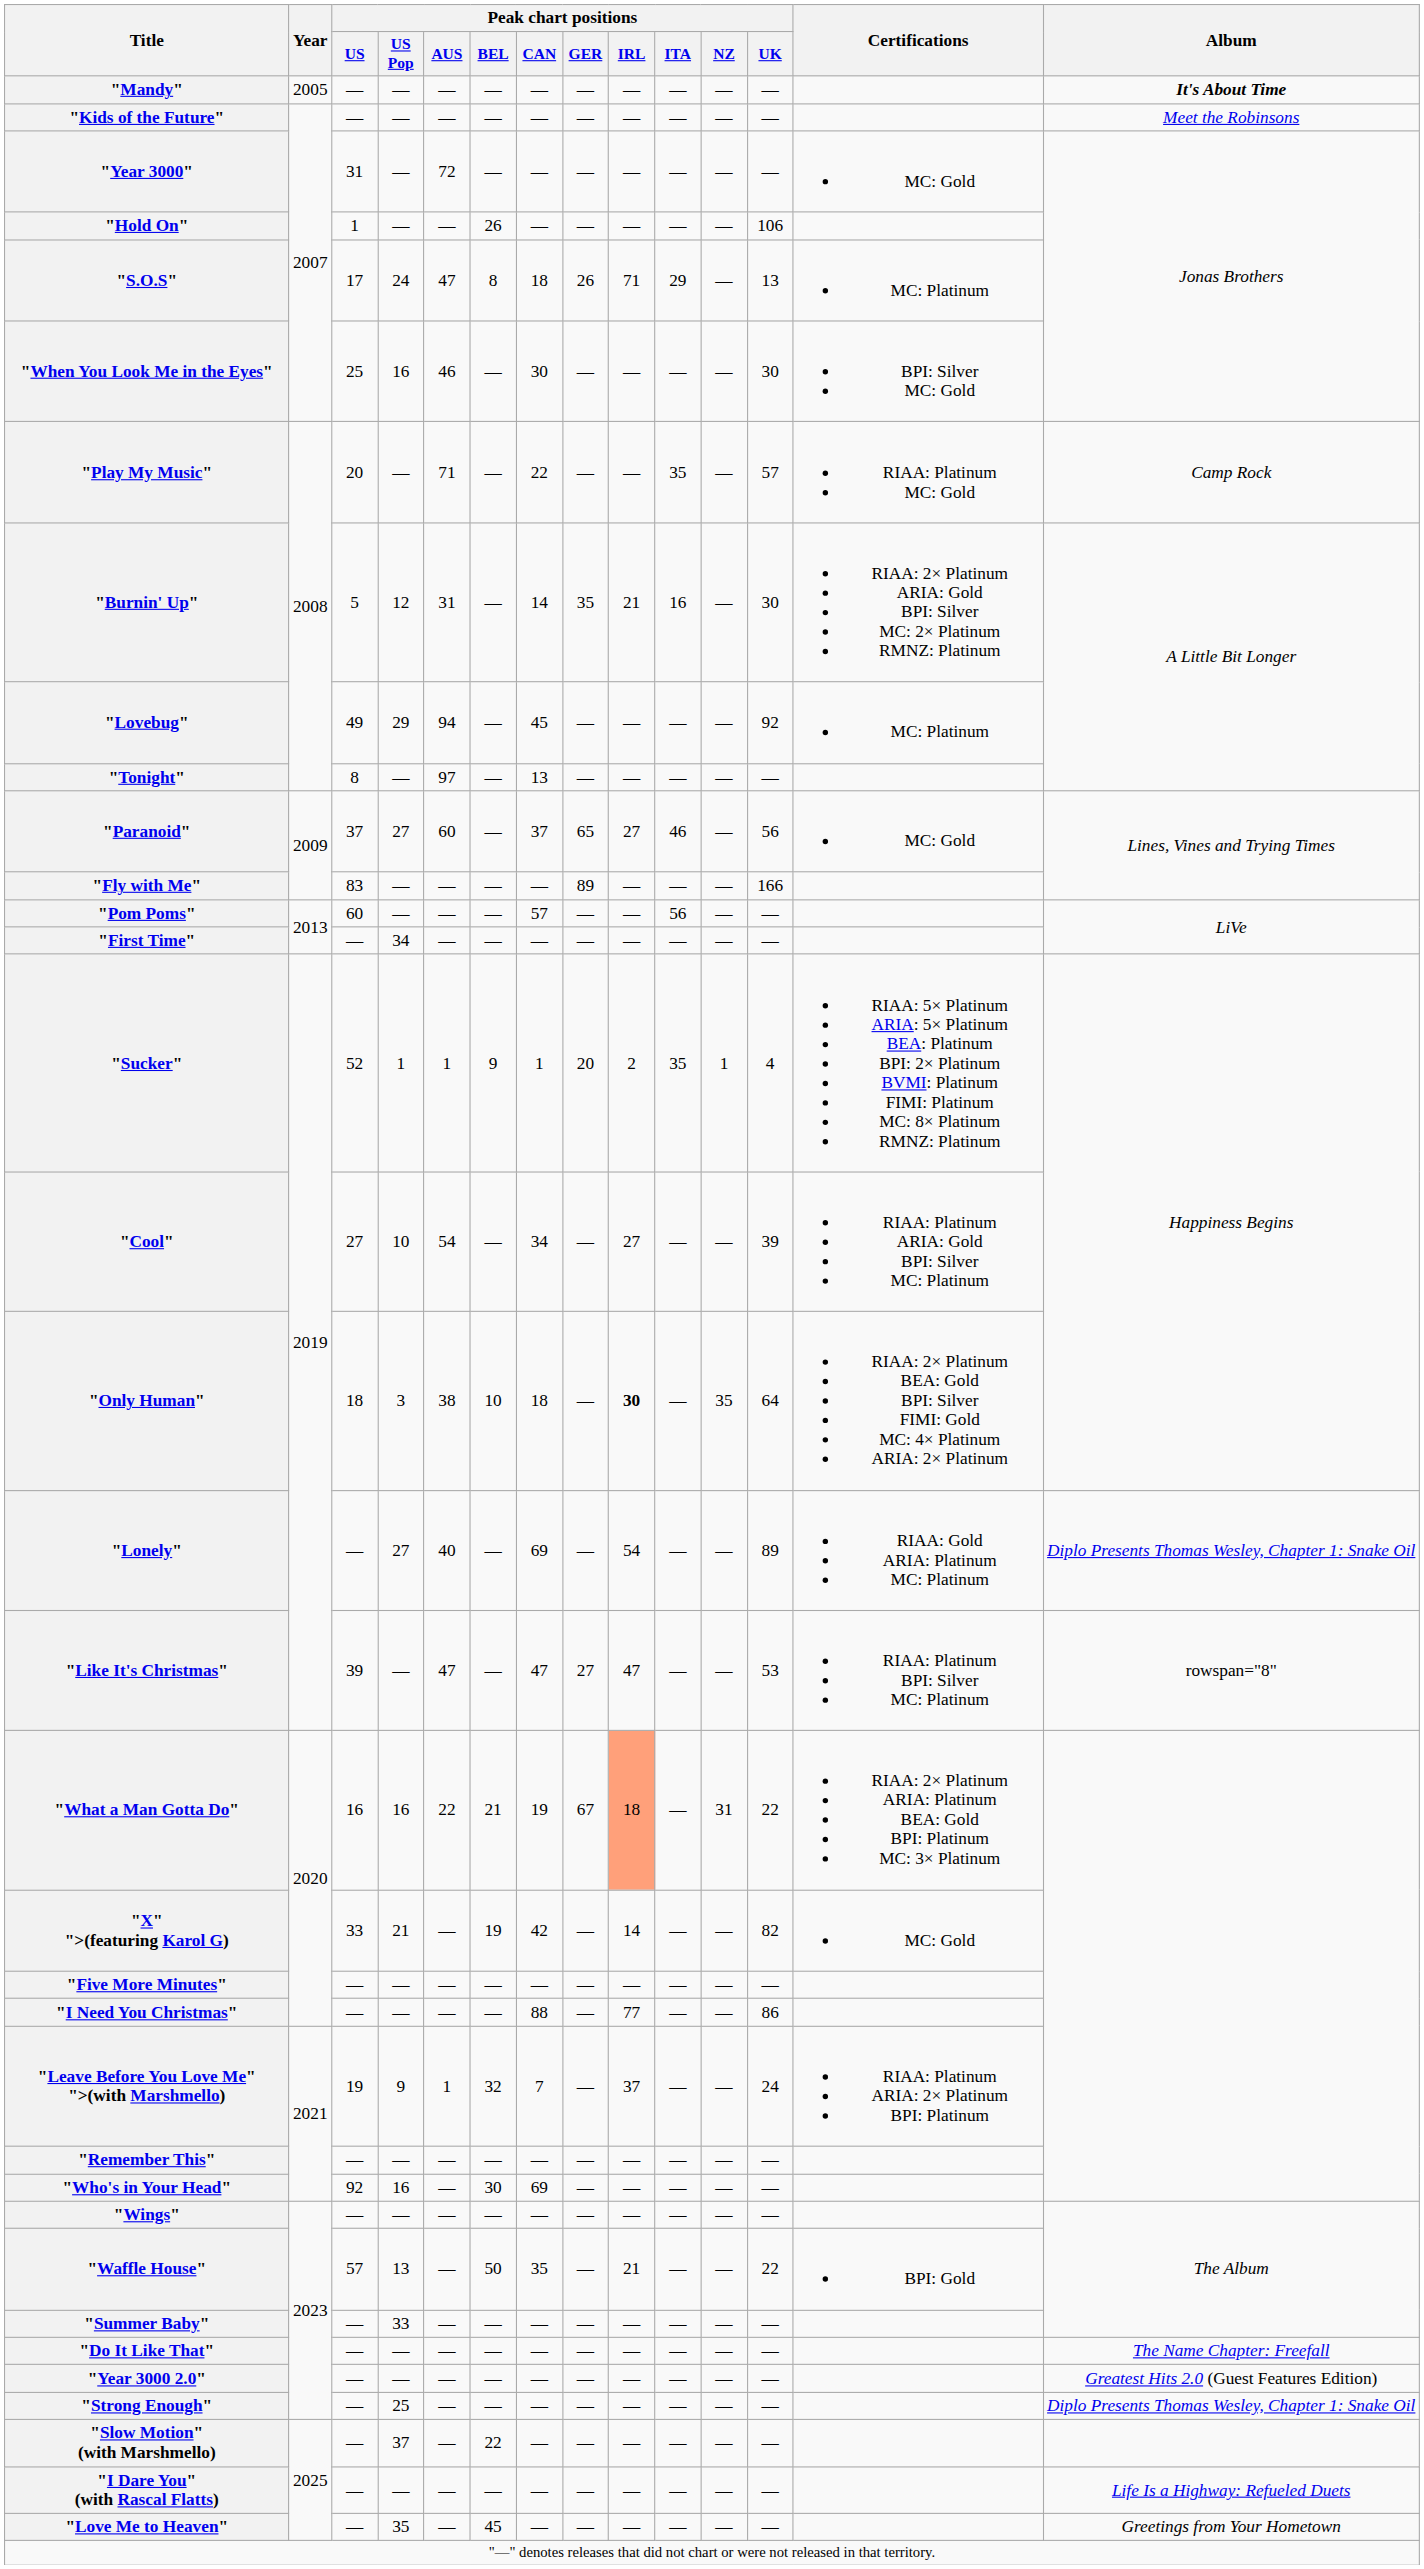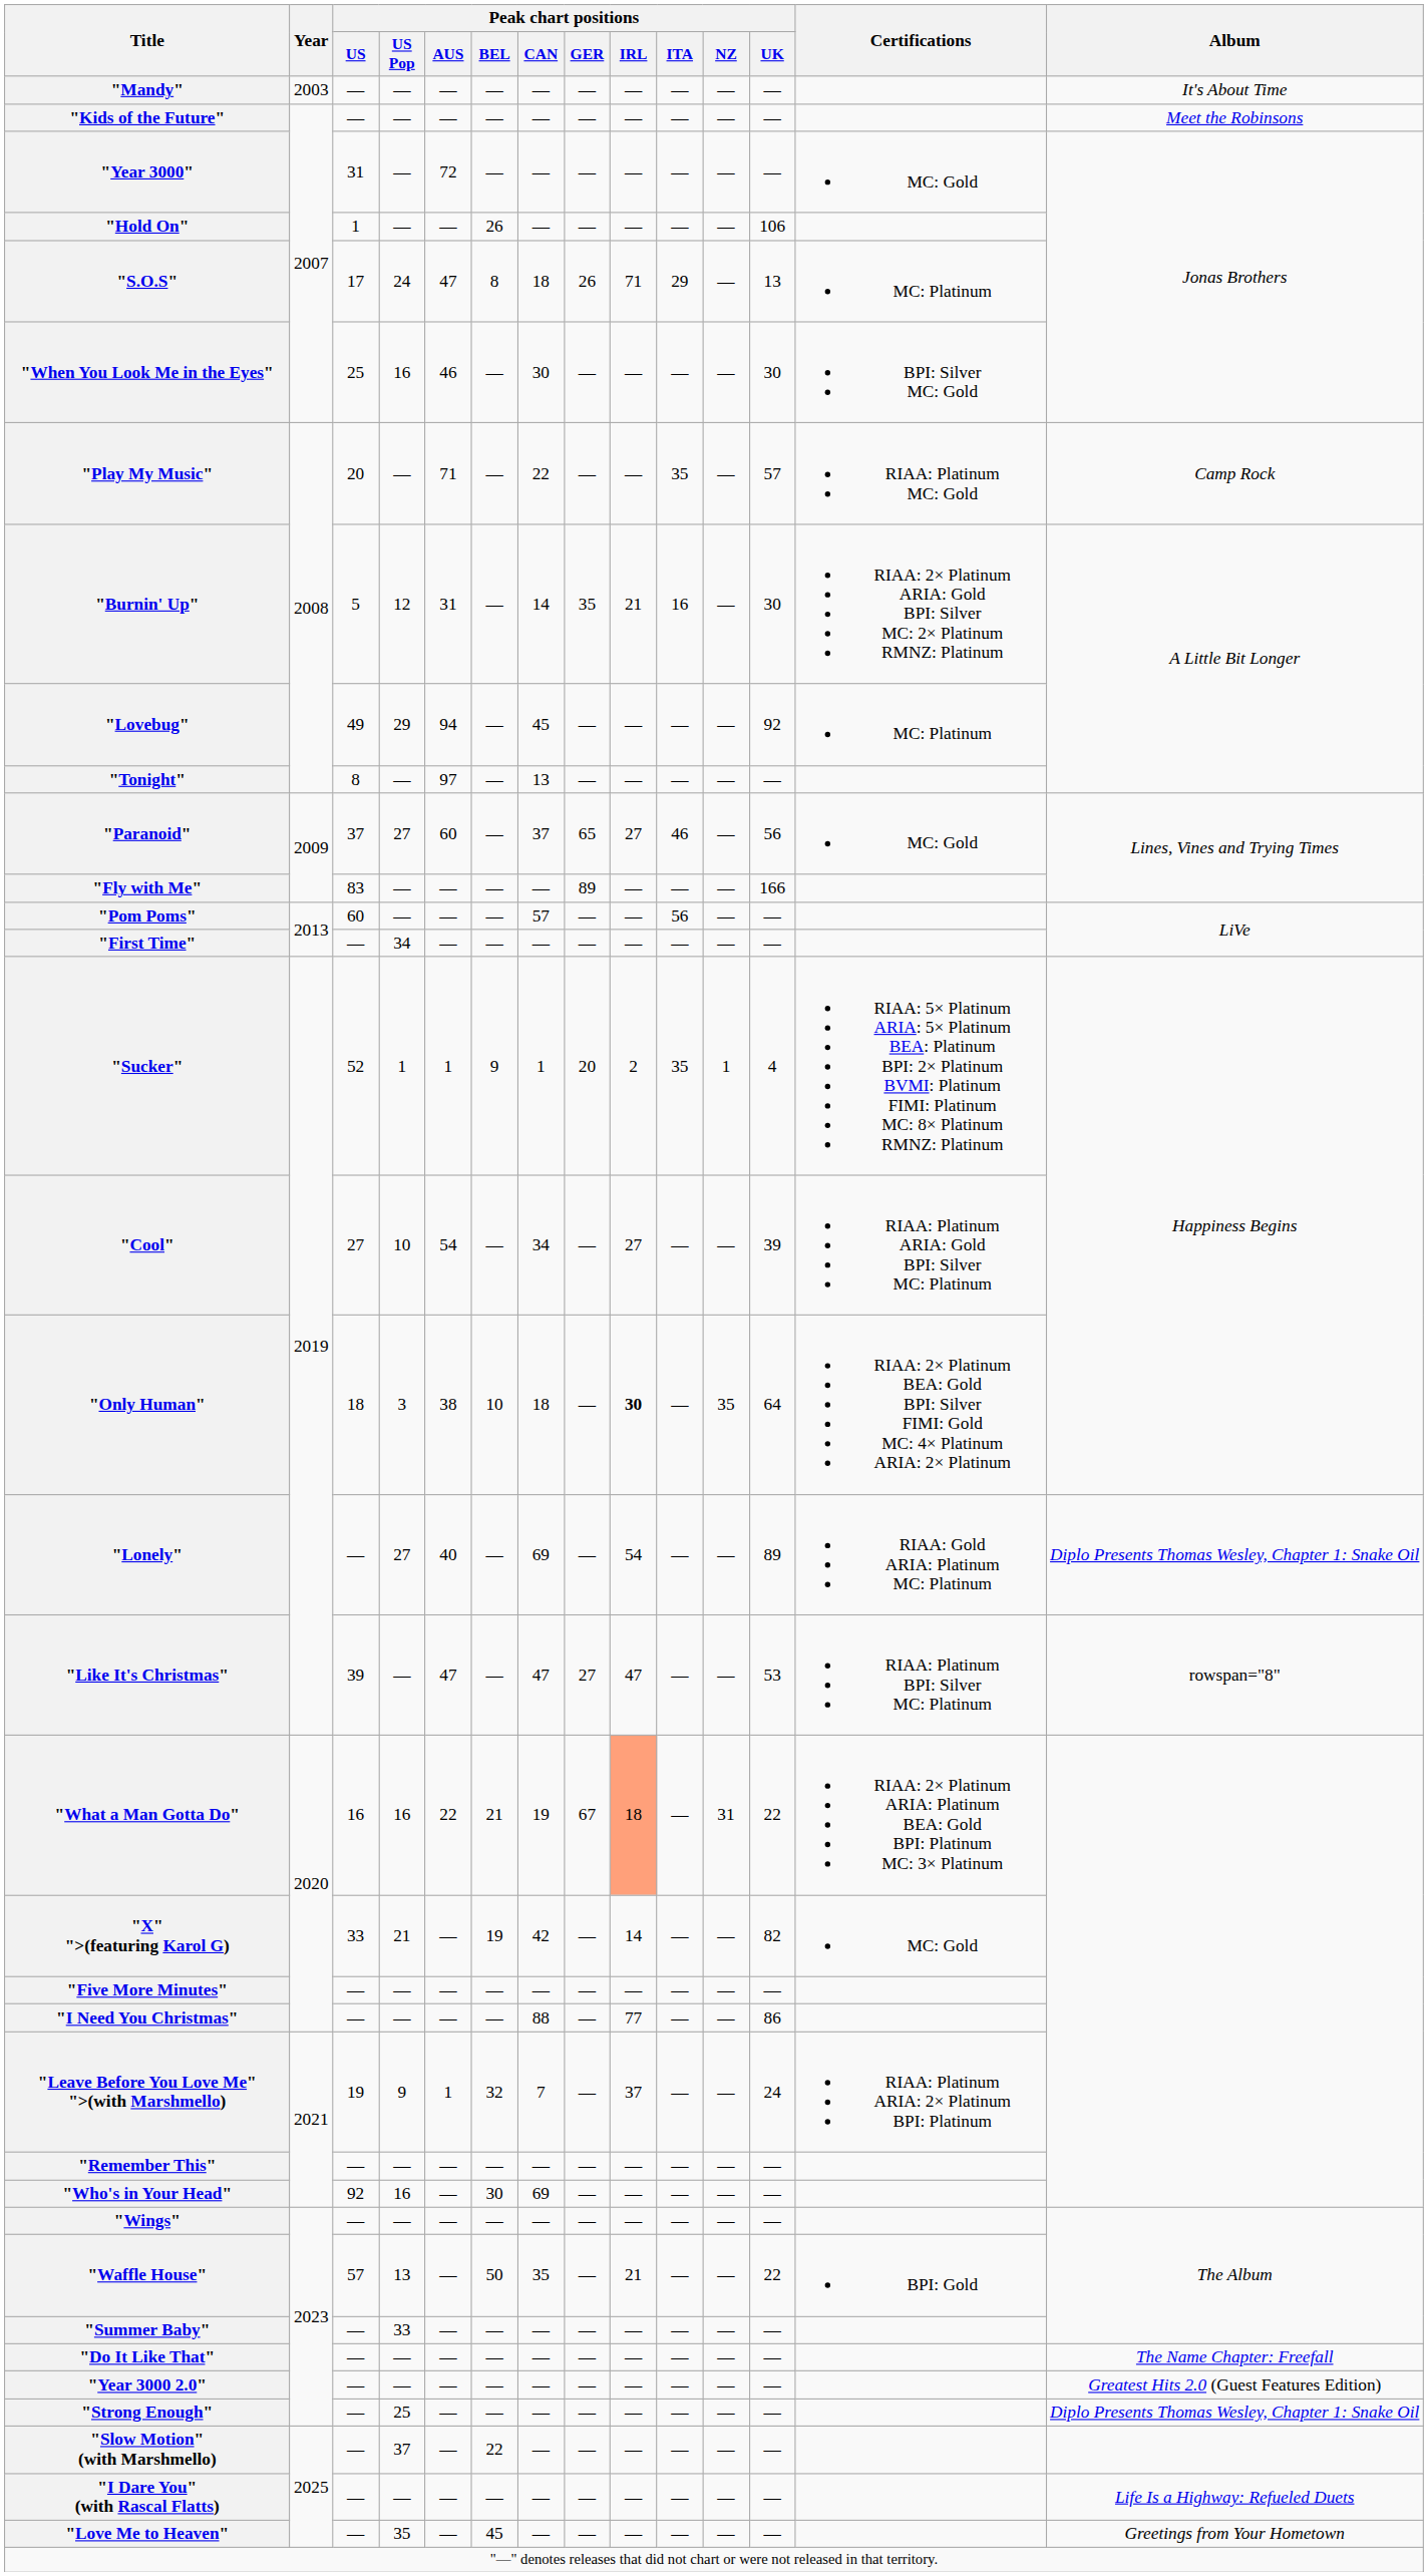"Mandy" | Year: 2005 -> 2003
"Mandy" | Album: bold -> normal
